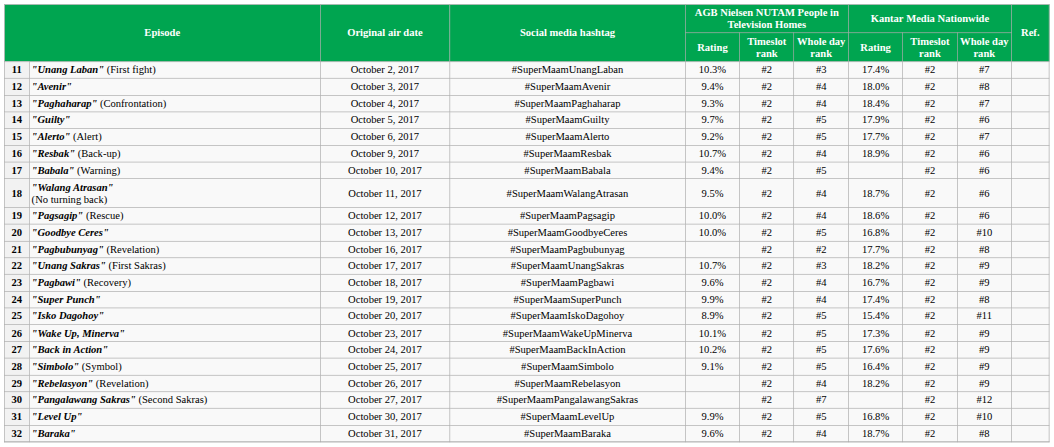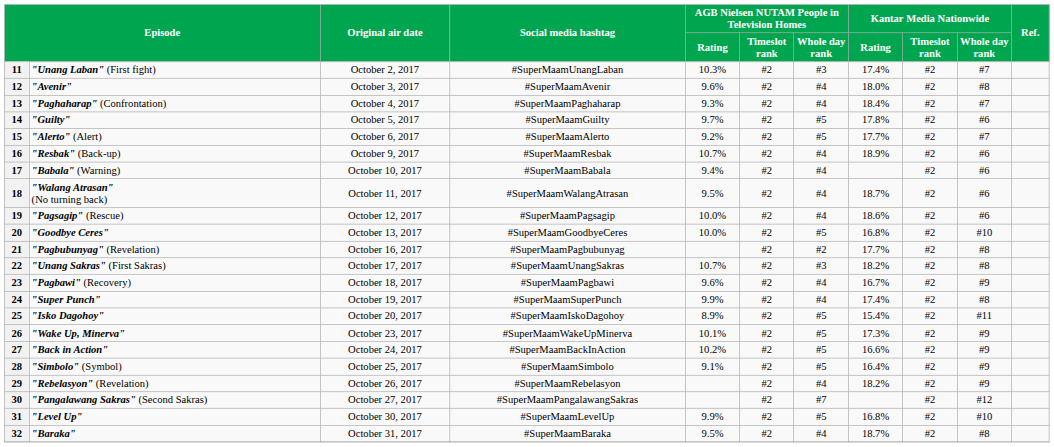12 | AGB Nielsen NUTAM People in Television Homes / Rating: 9.4% -> 9.6%
14 | Kantar Media Nationwide / Rating: 17.9% -> 17.8%
17 | column 7: #5 -> #4
22 | Kantar Media Nationwide / Whole day rank: #9 -> #8
27 | Kantar Media Nationwide / Rating: 17.6% -> 16.6%
32 | AGB Nielsen NUTAM People in Television Homes / Rating: 9.6% -> 9.5%
